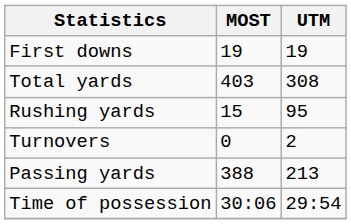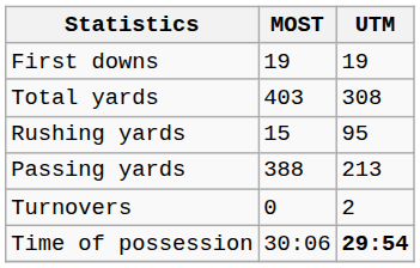rows swapped: Passing yards <-> Turnovers
Time of possession | UTM: normal -> bold
